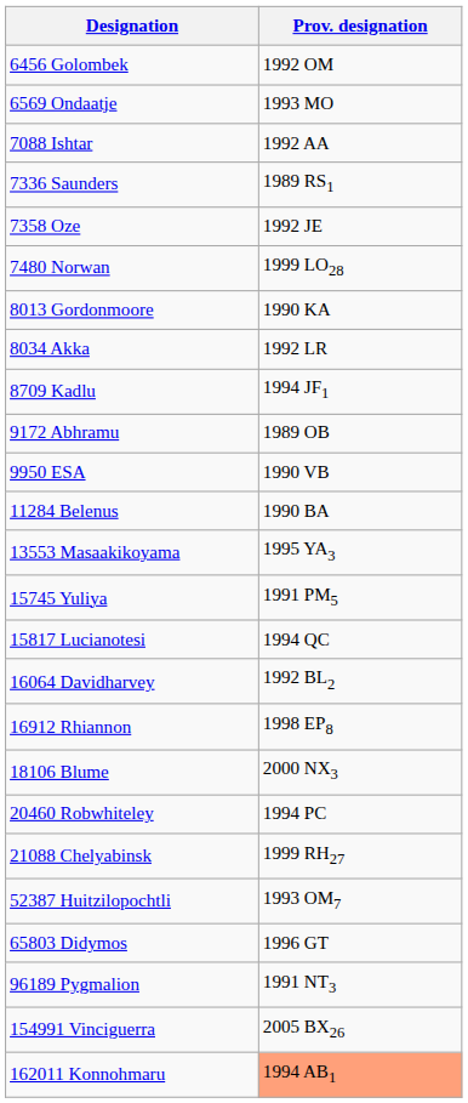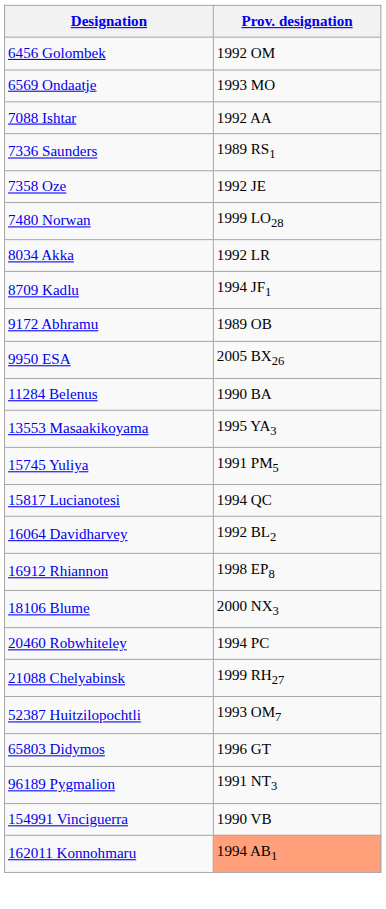- row: 8013 Gordonmoore | 1990 KA
9950 ESA | Prov. designation: 1990 VB -> 2005 BX26
154991 Vinciguerra | Prov. designation: 2005 BX26 -> 1990 VB
